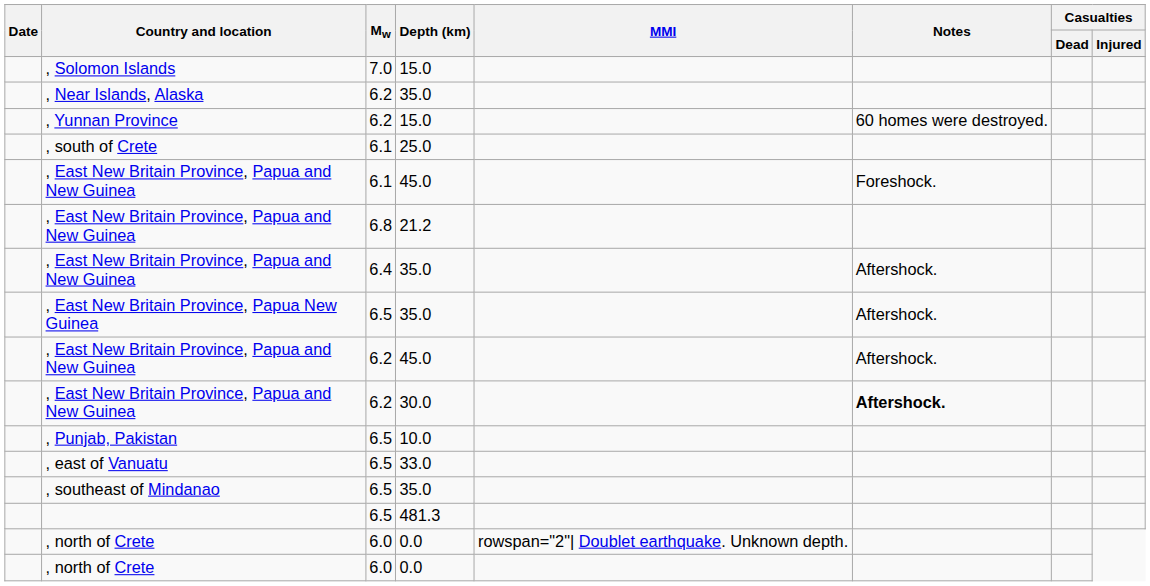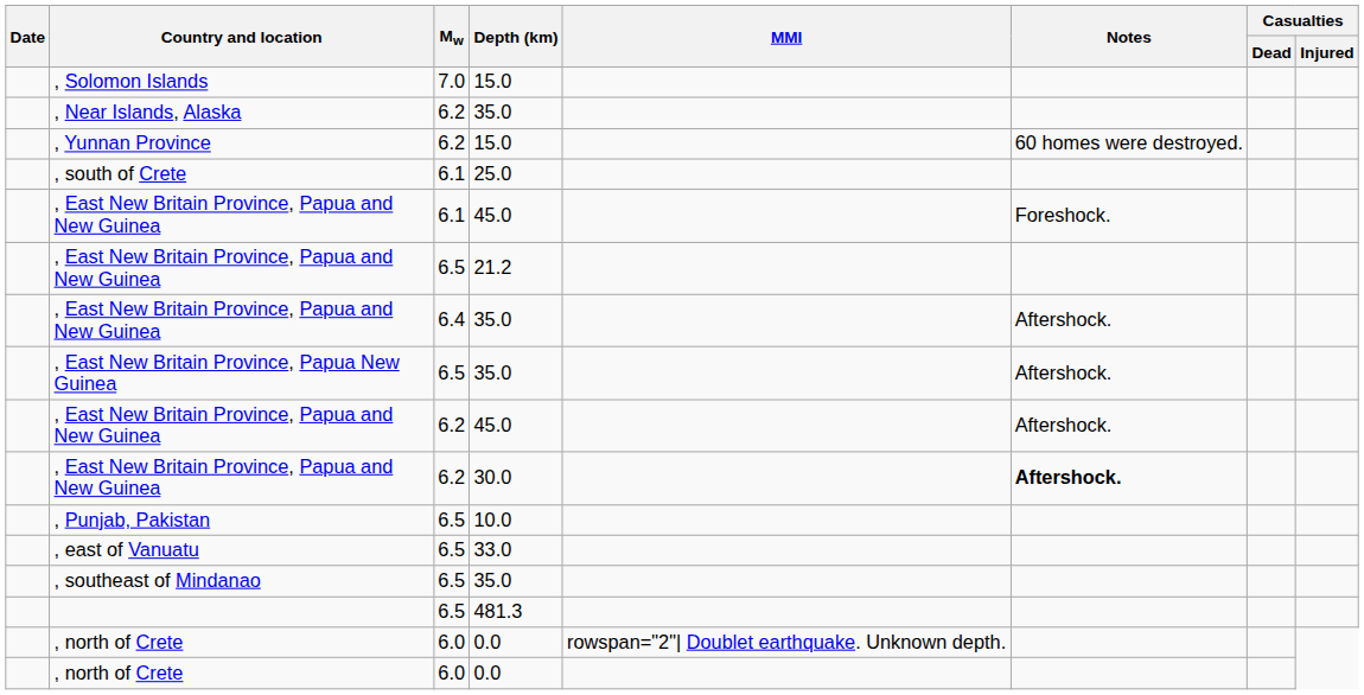, East New Britain Province, Papua and New Guinea / 21.2 | Mw: 6.8 -> 6.5
